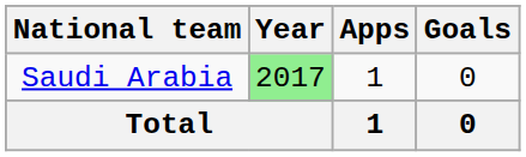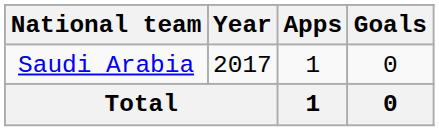Saudi Arabia | Year: lightgreen background -> no background
